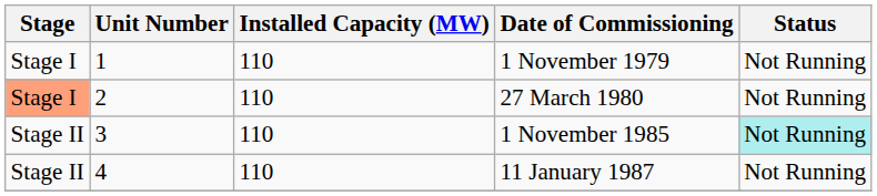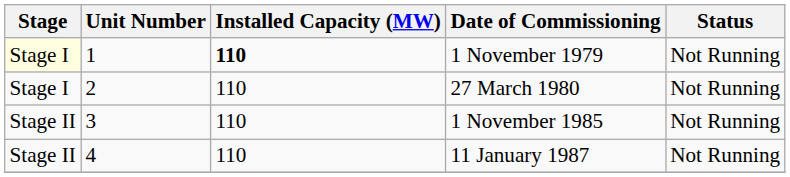1 November 1979 | Stage: no background -> lightyellow background
1 November 1979 | Installed Capacity (MW): normal -> bold
27 March 1980 | Stage: lightsalmon background -> no background
1 November 1985 | Status: paleturquoise background -> no background
